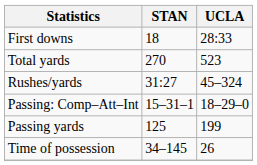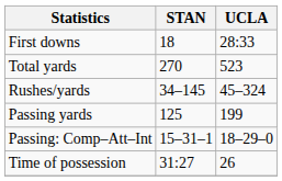Rushes/yards | STAN: 31:27 -> 34–145
rows swapped: Passing yards <-> Passing: Comp–Att–Int
Time of possession | STAN: 34–145 -> 31:27
